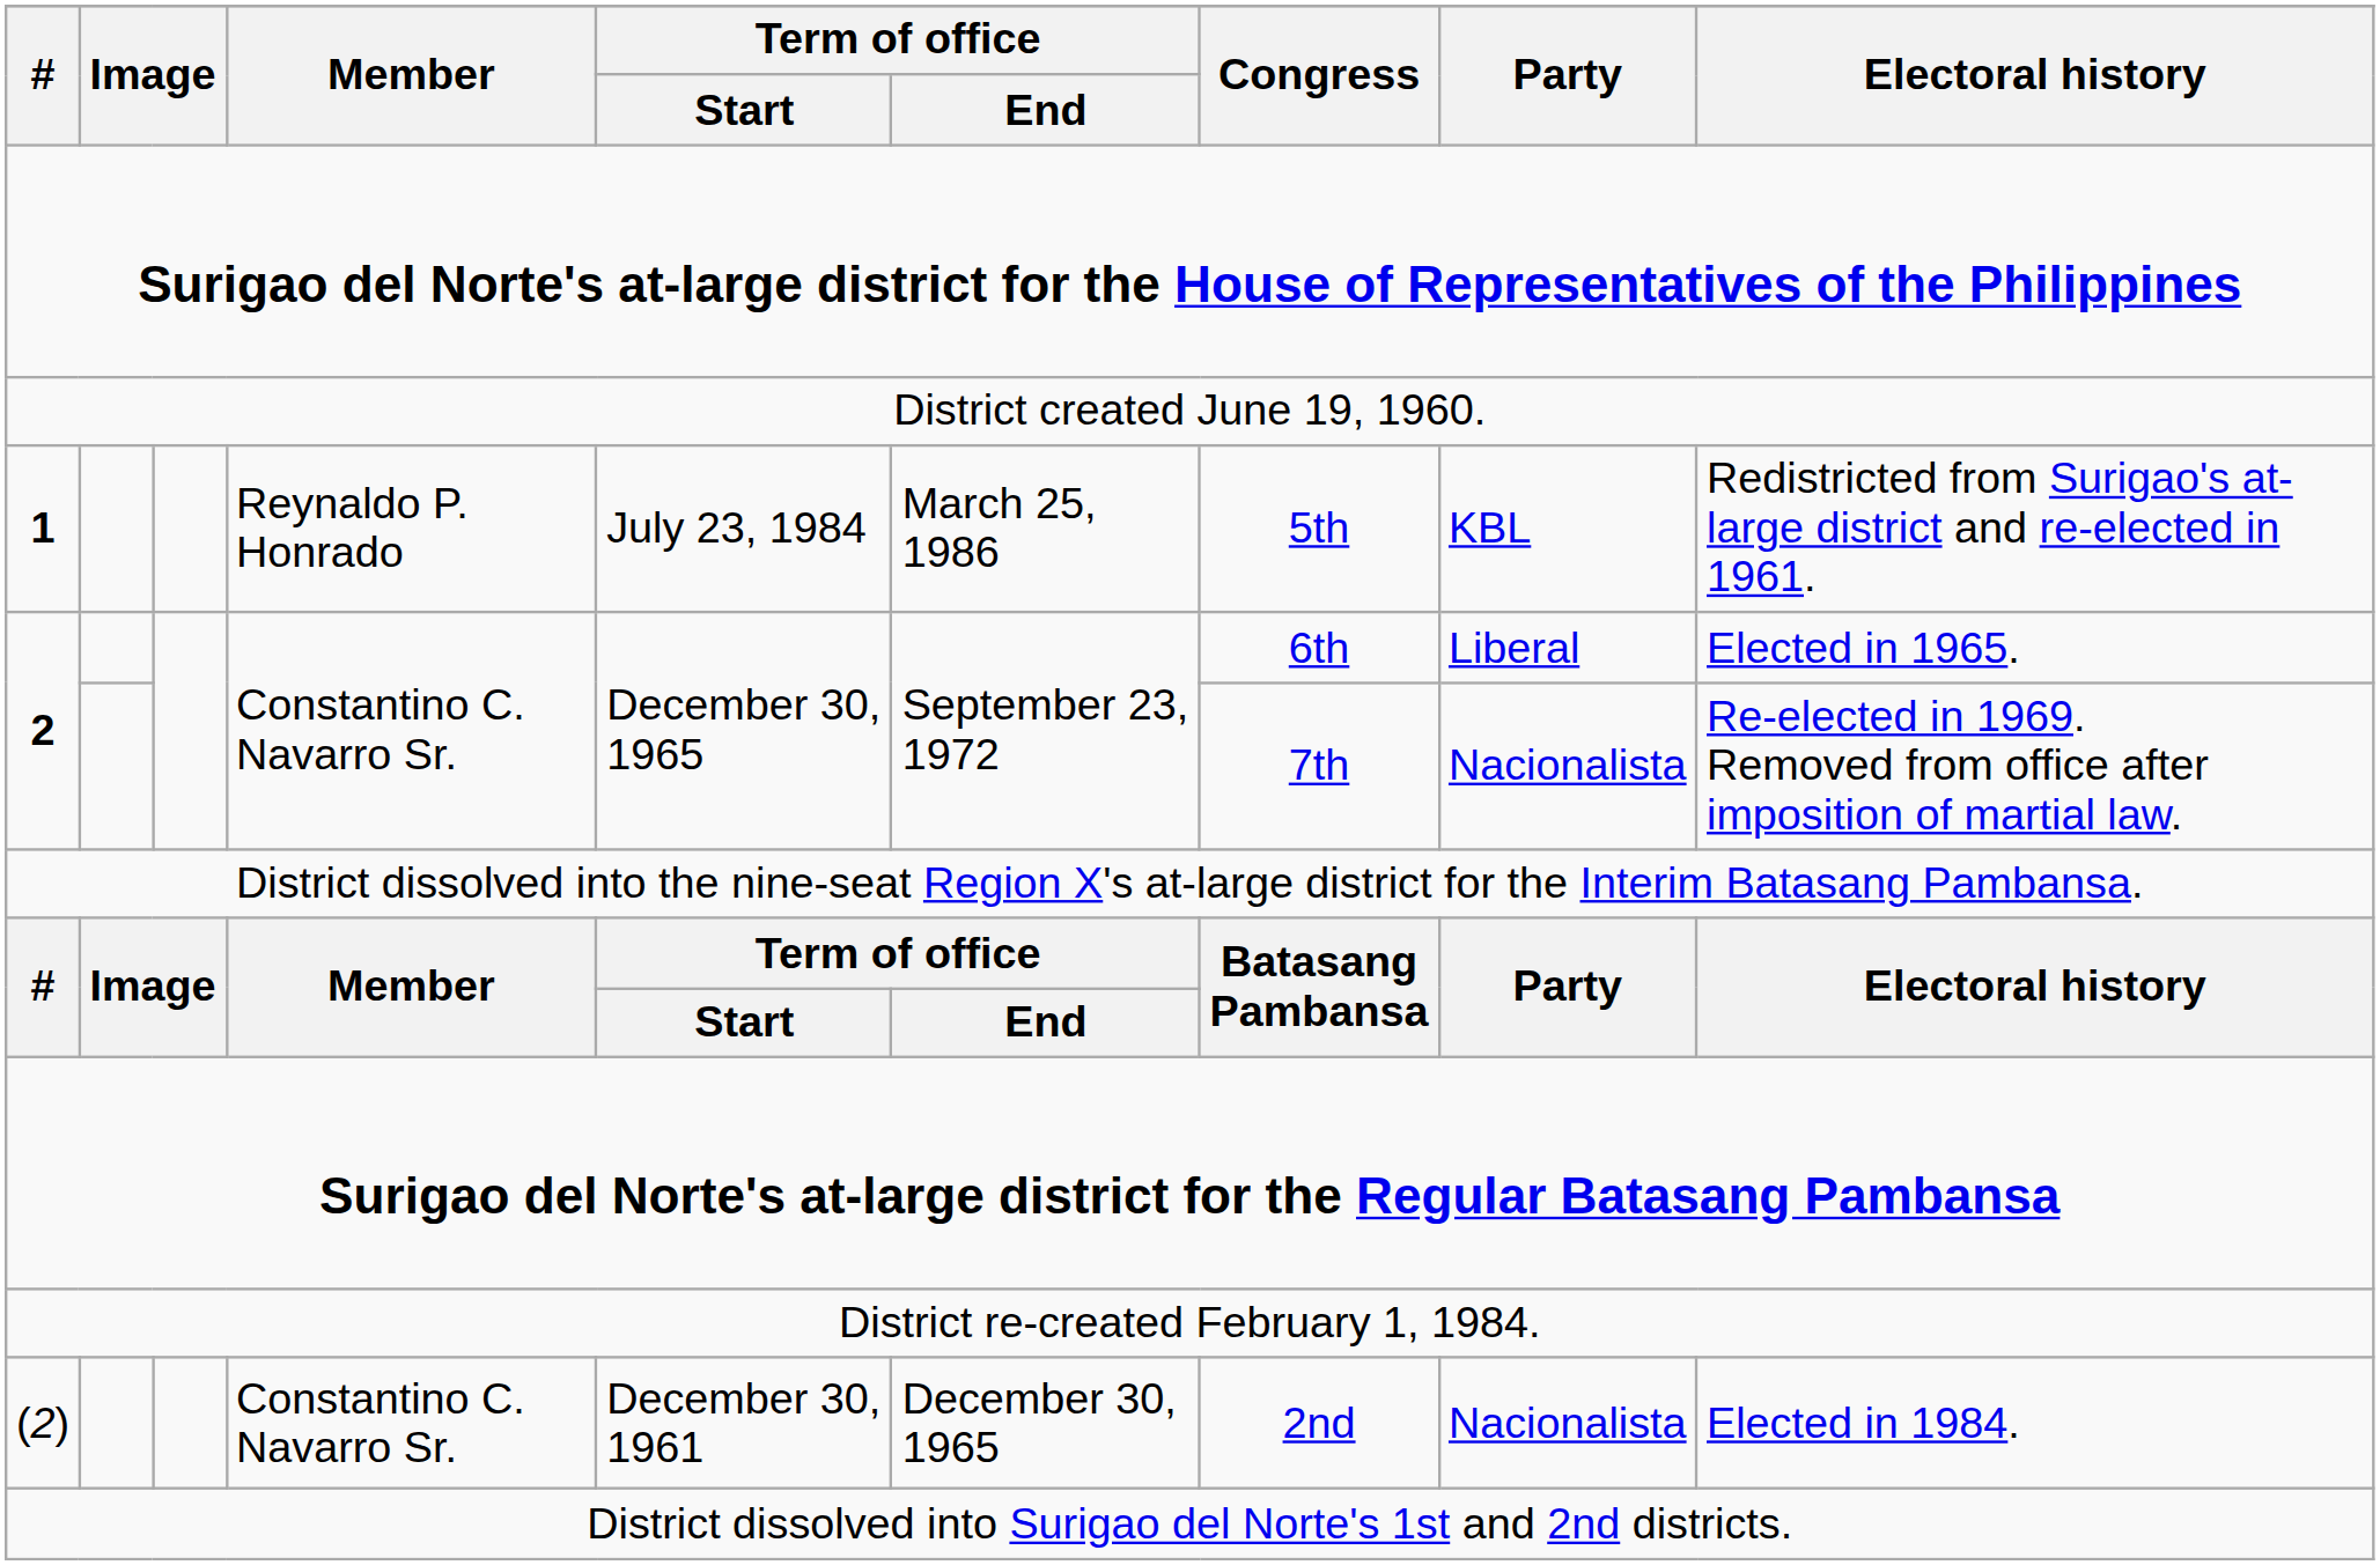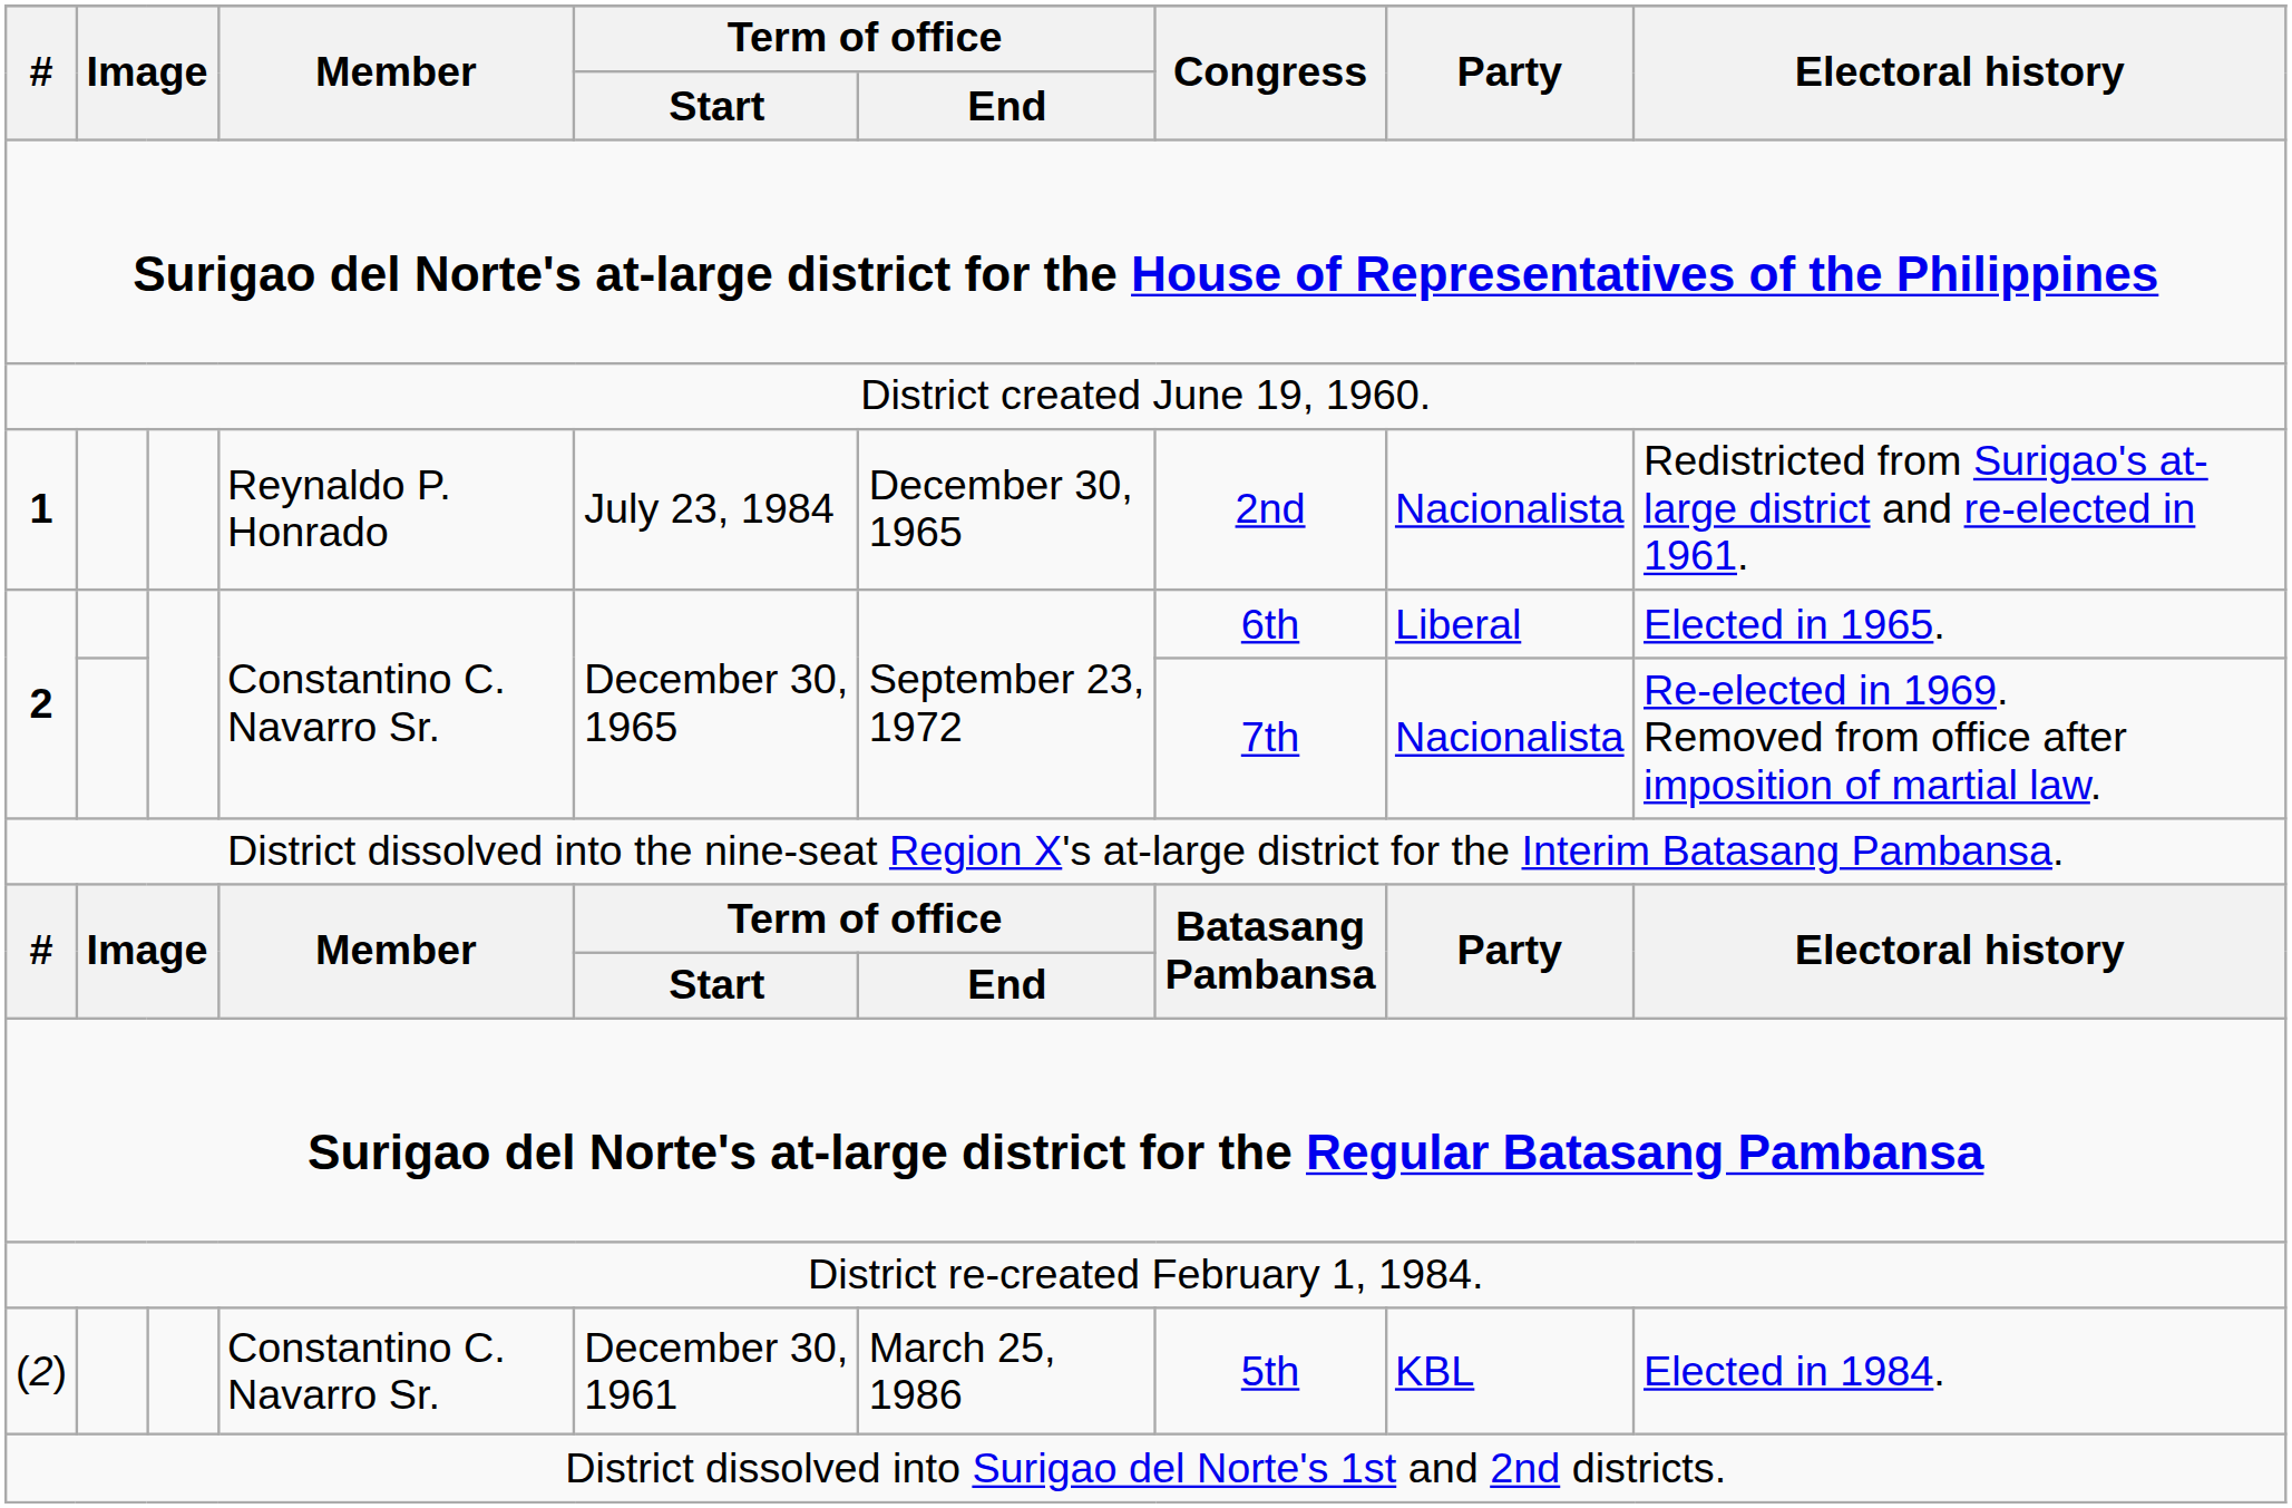1 | Term of office / End: March 25, 1986 -> December 30, 1965
1 | Congress: 5th -> 2nd
1 | Party: KBL -> Nacionalista
(2) | Term of office / End: December 30, 1965 -> March 25, 1986
(2) | Congress: 2nd -> 5th
(2) | Party: Nacionalista -> KBL
